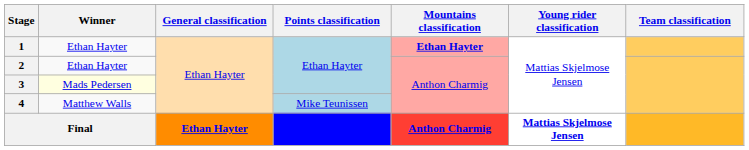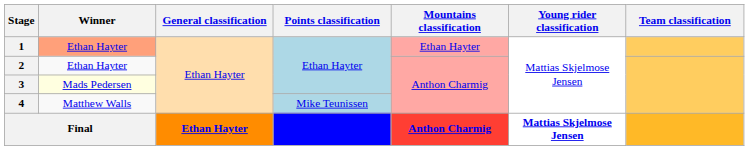1 | Winner: no background -> lightsalmon background
1 | Mountains classification: bold -> normal
